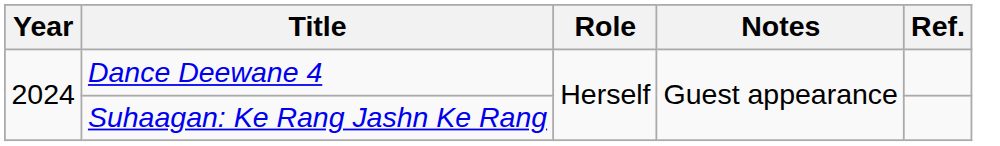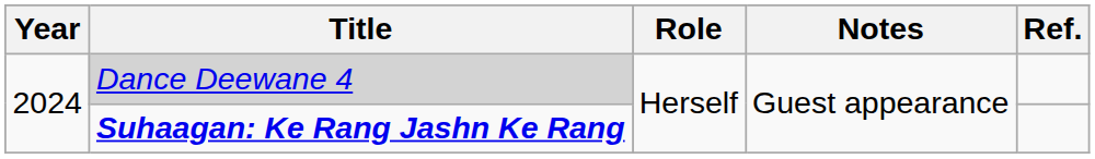Dance Deewane 4 | Title: no background -> lightgrey background
Suhaagan: Ke Rang Jashn Ke Rang | Title: normal -> bold
